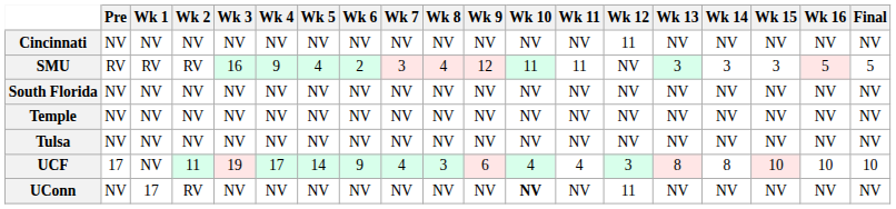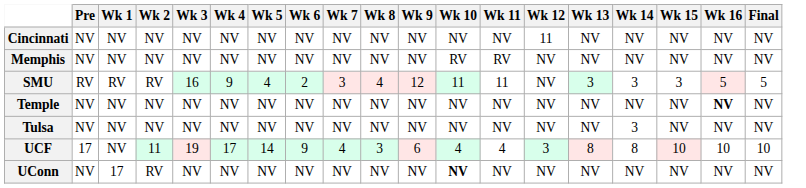+ row: Memphis | NV | NV | NV | NV | NV | NV | NV | NV | NV | NV | RV | RV | NV | NV | NV | NV | NV | NV
- row: South Florida | NV | NV | NV | NV | NV | NV | NV | NV | NV | NV | NV | NV | NV | NV | NV | NV | NV | NV
Temple | Wk 16: normal -> bold
Tulsa | Wk 14: NV -> 3
UConn | Wk 12: 11 -> NV
